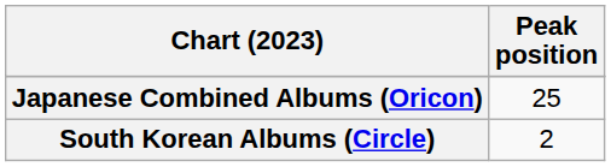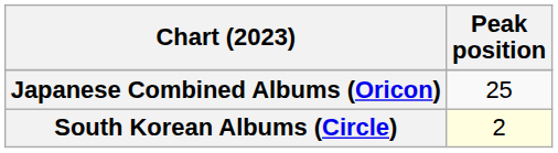South Korean Albums (Circle) | Peak position: no background -> lightyellow background
